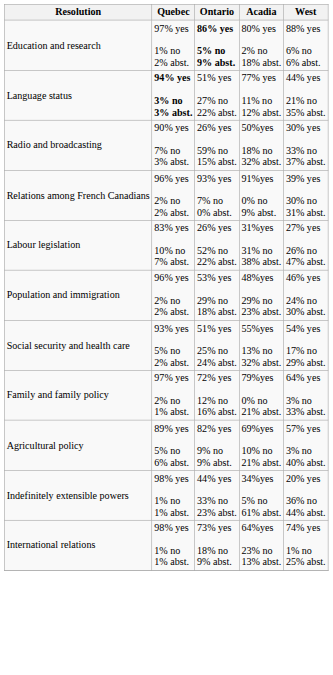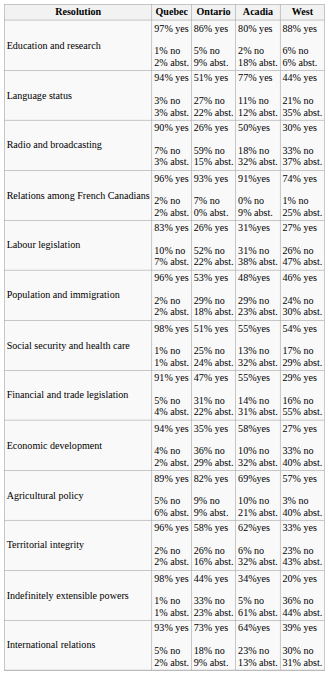Education and research | Ontario: bold -> normal
Language status | Quebec: bold -> normal
Relations among French Canadians | West: 39% yes 30% no 31% abst. -> 74% yes 1% no 25% abst.
Social security and health care | Quebec: 93% yes 5% no 2% abst. -> 98% yes 1% no 1% abst.
- row: Family and family policy | 97% yes 2% no 1% abst. | 72% yes 12% no 16% abst. | 79%yes 0% no 21% abst. | 64% yes 3% no 33% abst.
+ row: Financial and trade legislation | 91% yes 5% no 4% abst. | 47% yes 31% no 22% abst. | 55%yes 14% no 31% abst. | 29% yes 16% no 55% abst.
+ row: Economic development | 94% yes 4% no 2% abst. | 35% yes 36% no 29% abst. | 58%yes 10% no 32% abst. | 27% yes 33% no 40% abst.
+ row: Territorial integrity | 96% yes 2% no 2% abst. | 58% yes 26% no 16% abst. | 62%yes 6% no 32% abst. | 33% yes 23% no 43% abst.
International relations | Quebec: 98% yes 1% no 1% abst. -> 93% yes 5% no 2% abst.
International relations | West: 74% yes 1% no 25% abst. -> 39% yes 30% no 31% abst.
